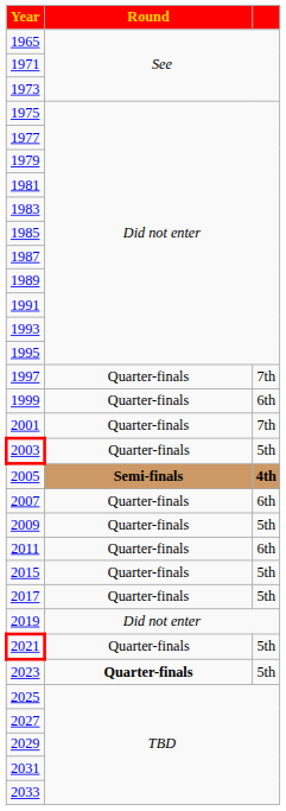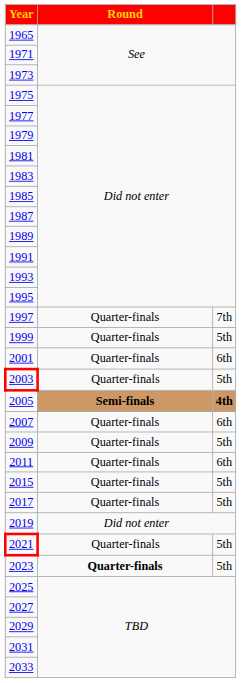1999 | column 3: 6th -> 5th
2001 | column 3: 7th -> 6th
